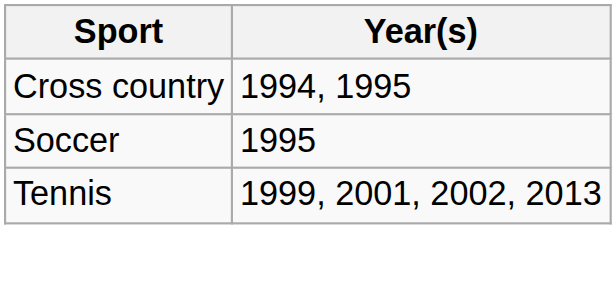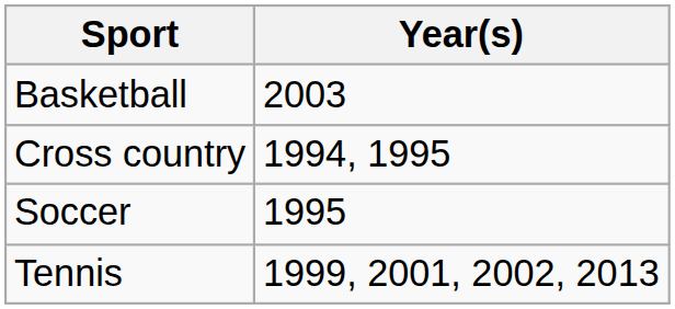+ row: Basketball | 2003
